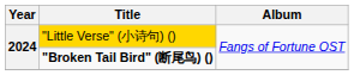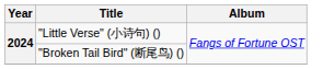"Little Verse" (小诗句) () | Title: gold background -> no background
"Broken Tail Bird" (断尾鸟) () | Title: bold -> normal
